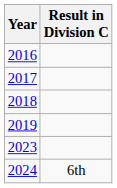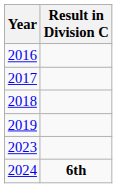2024 | Result in Division C: normal -> bold
